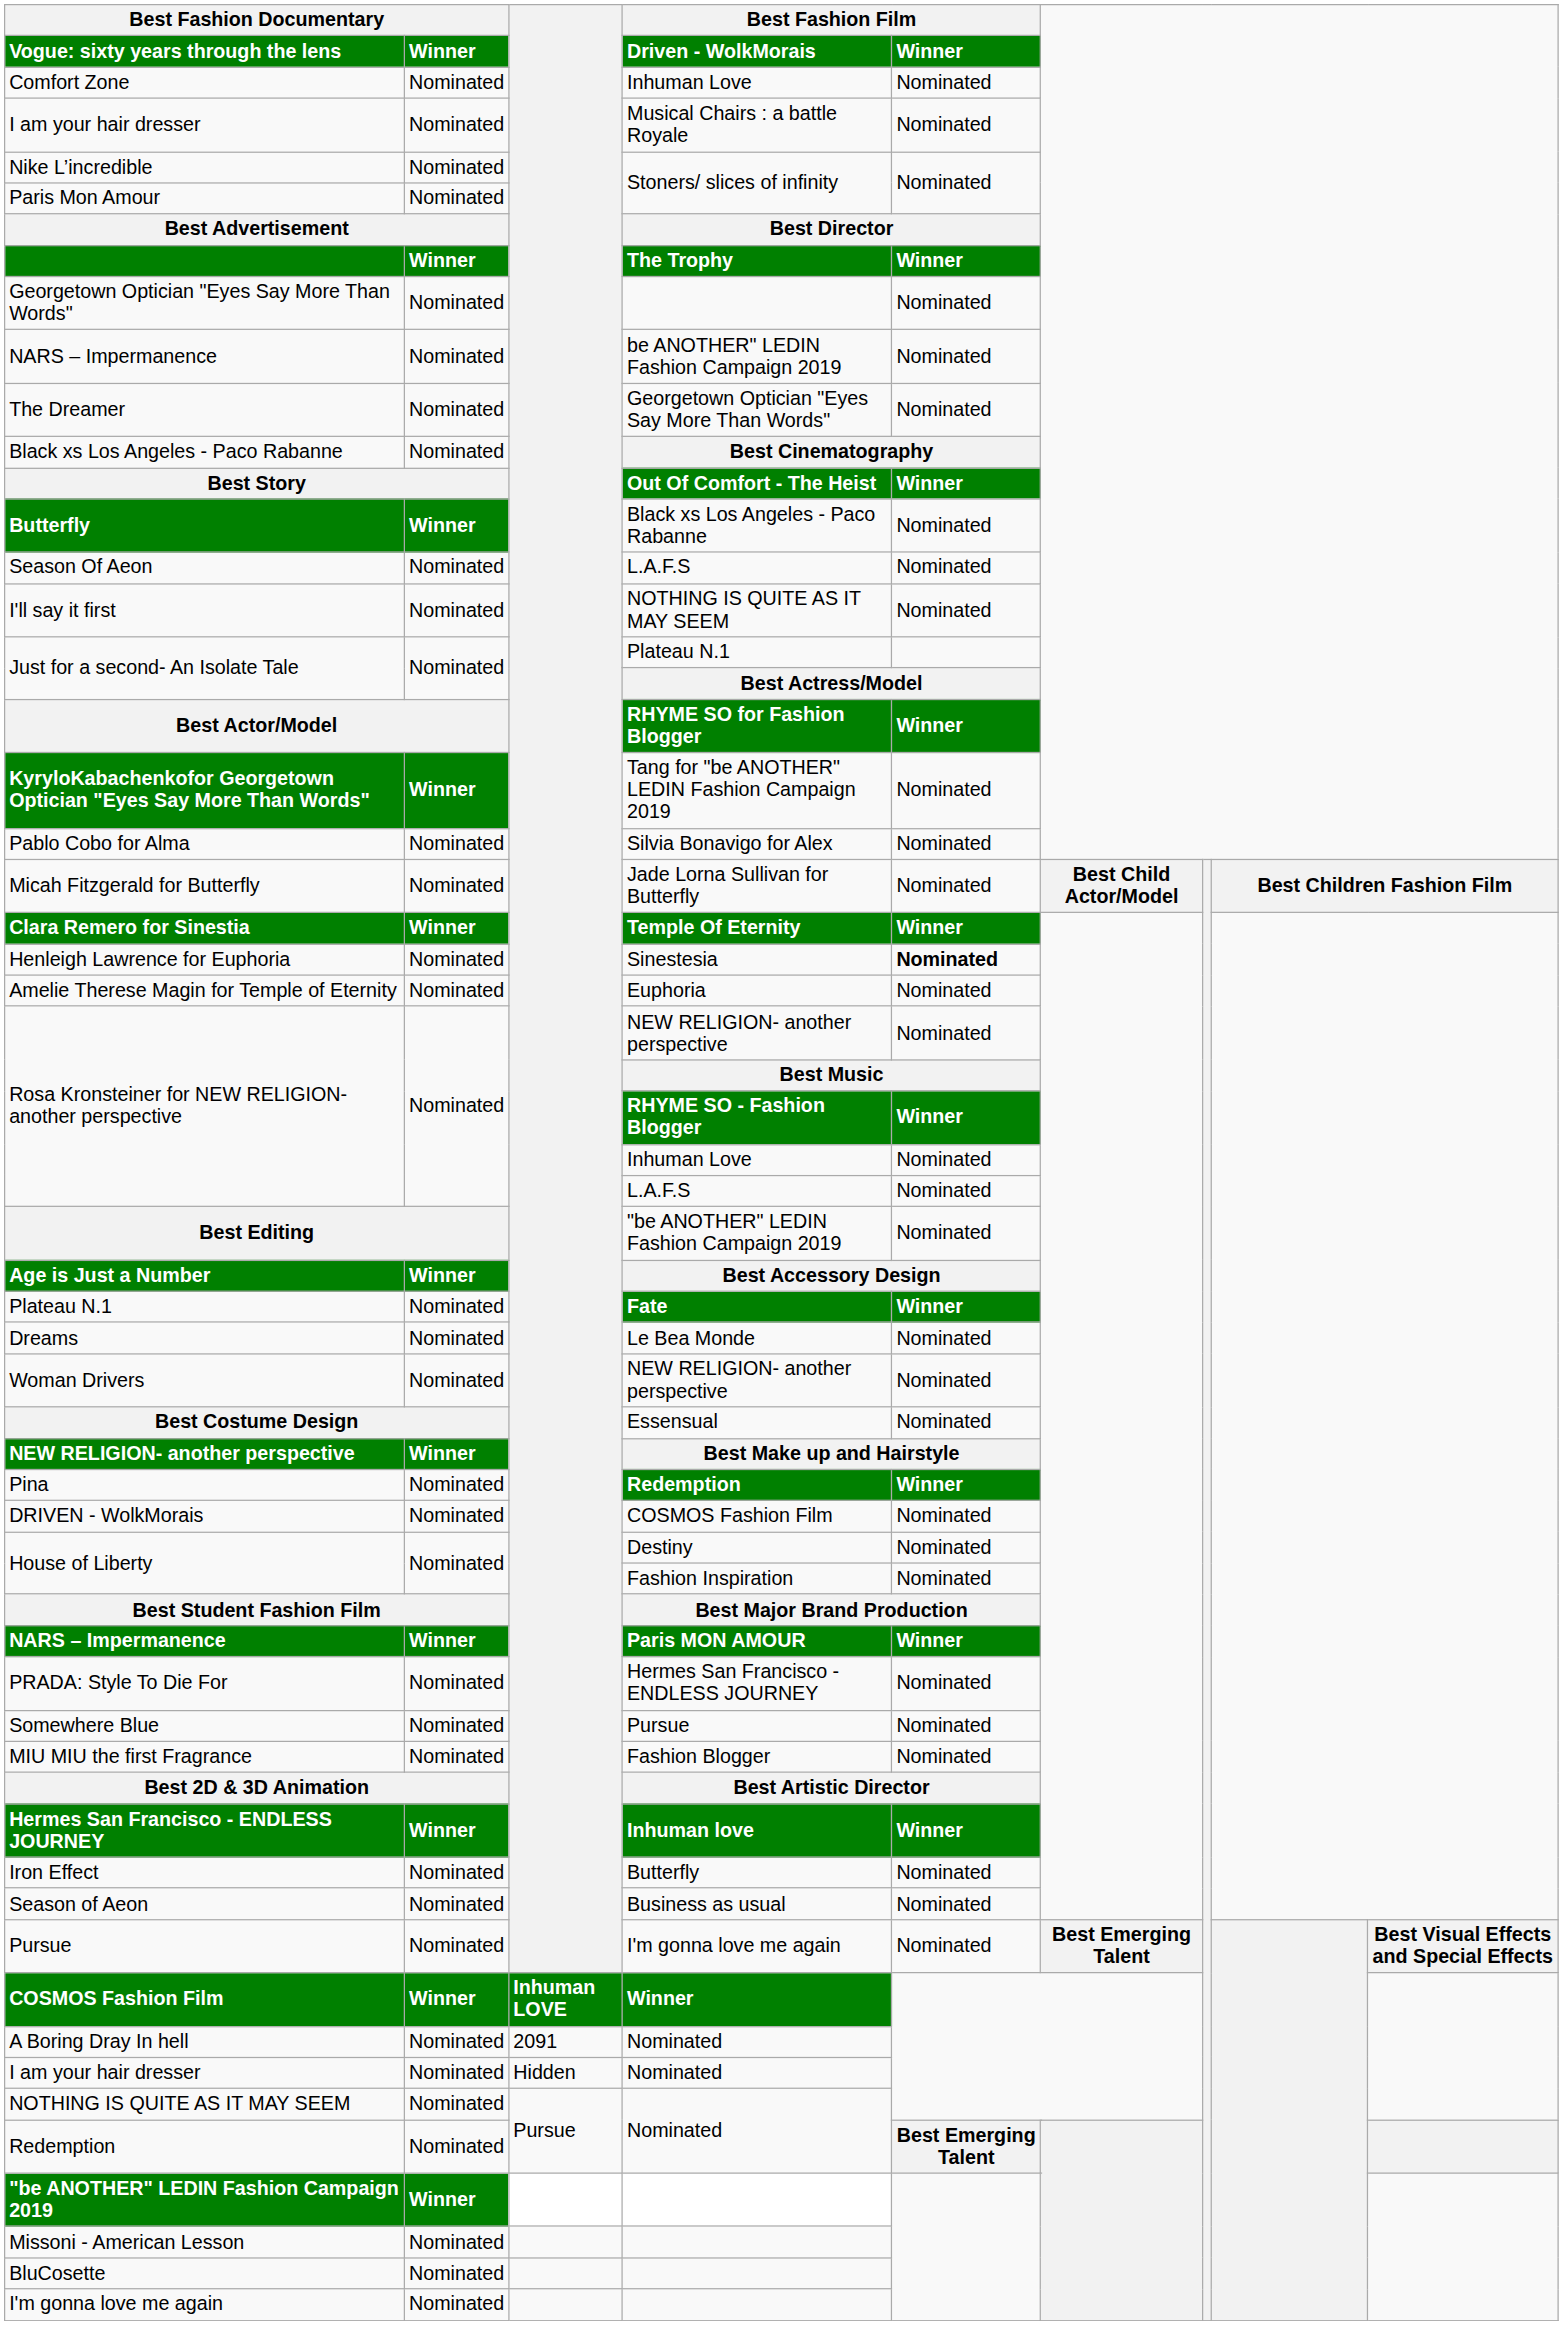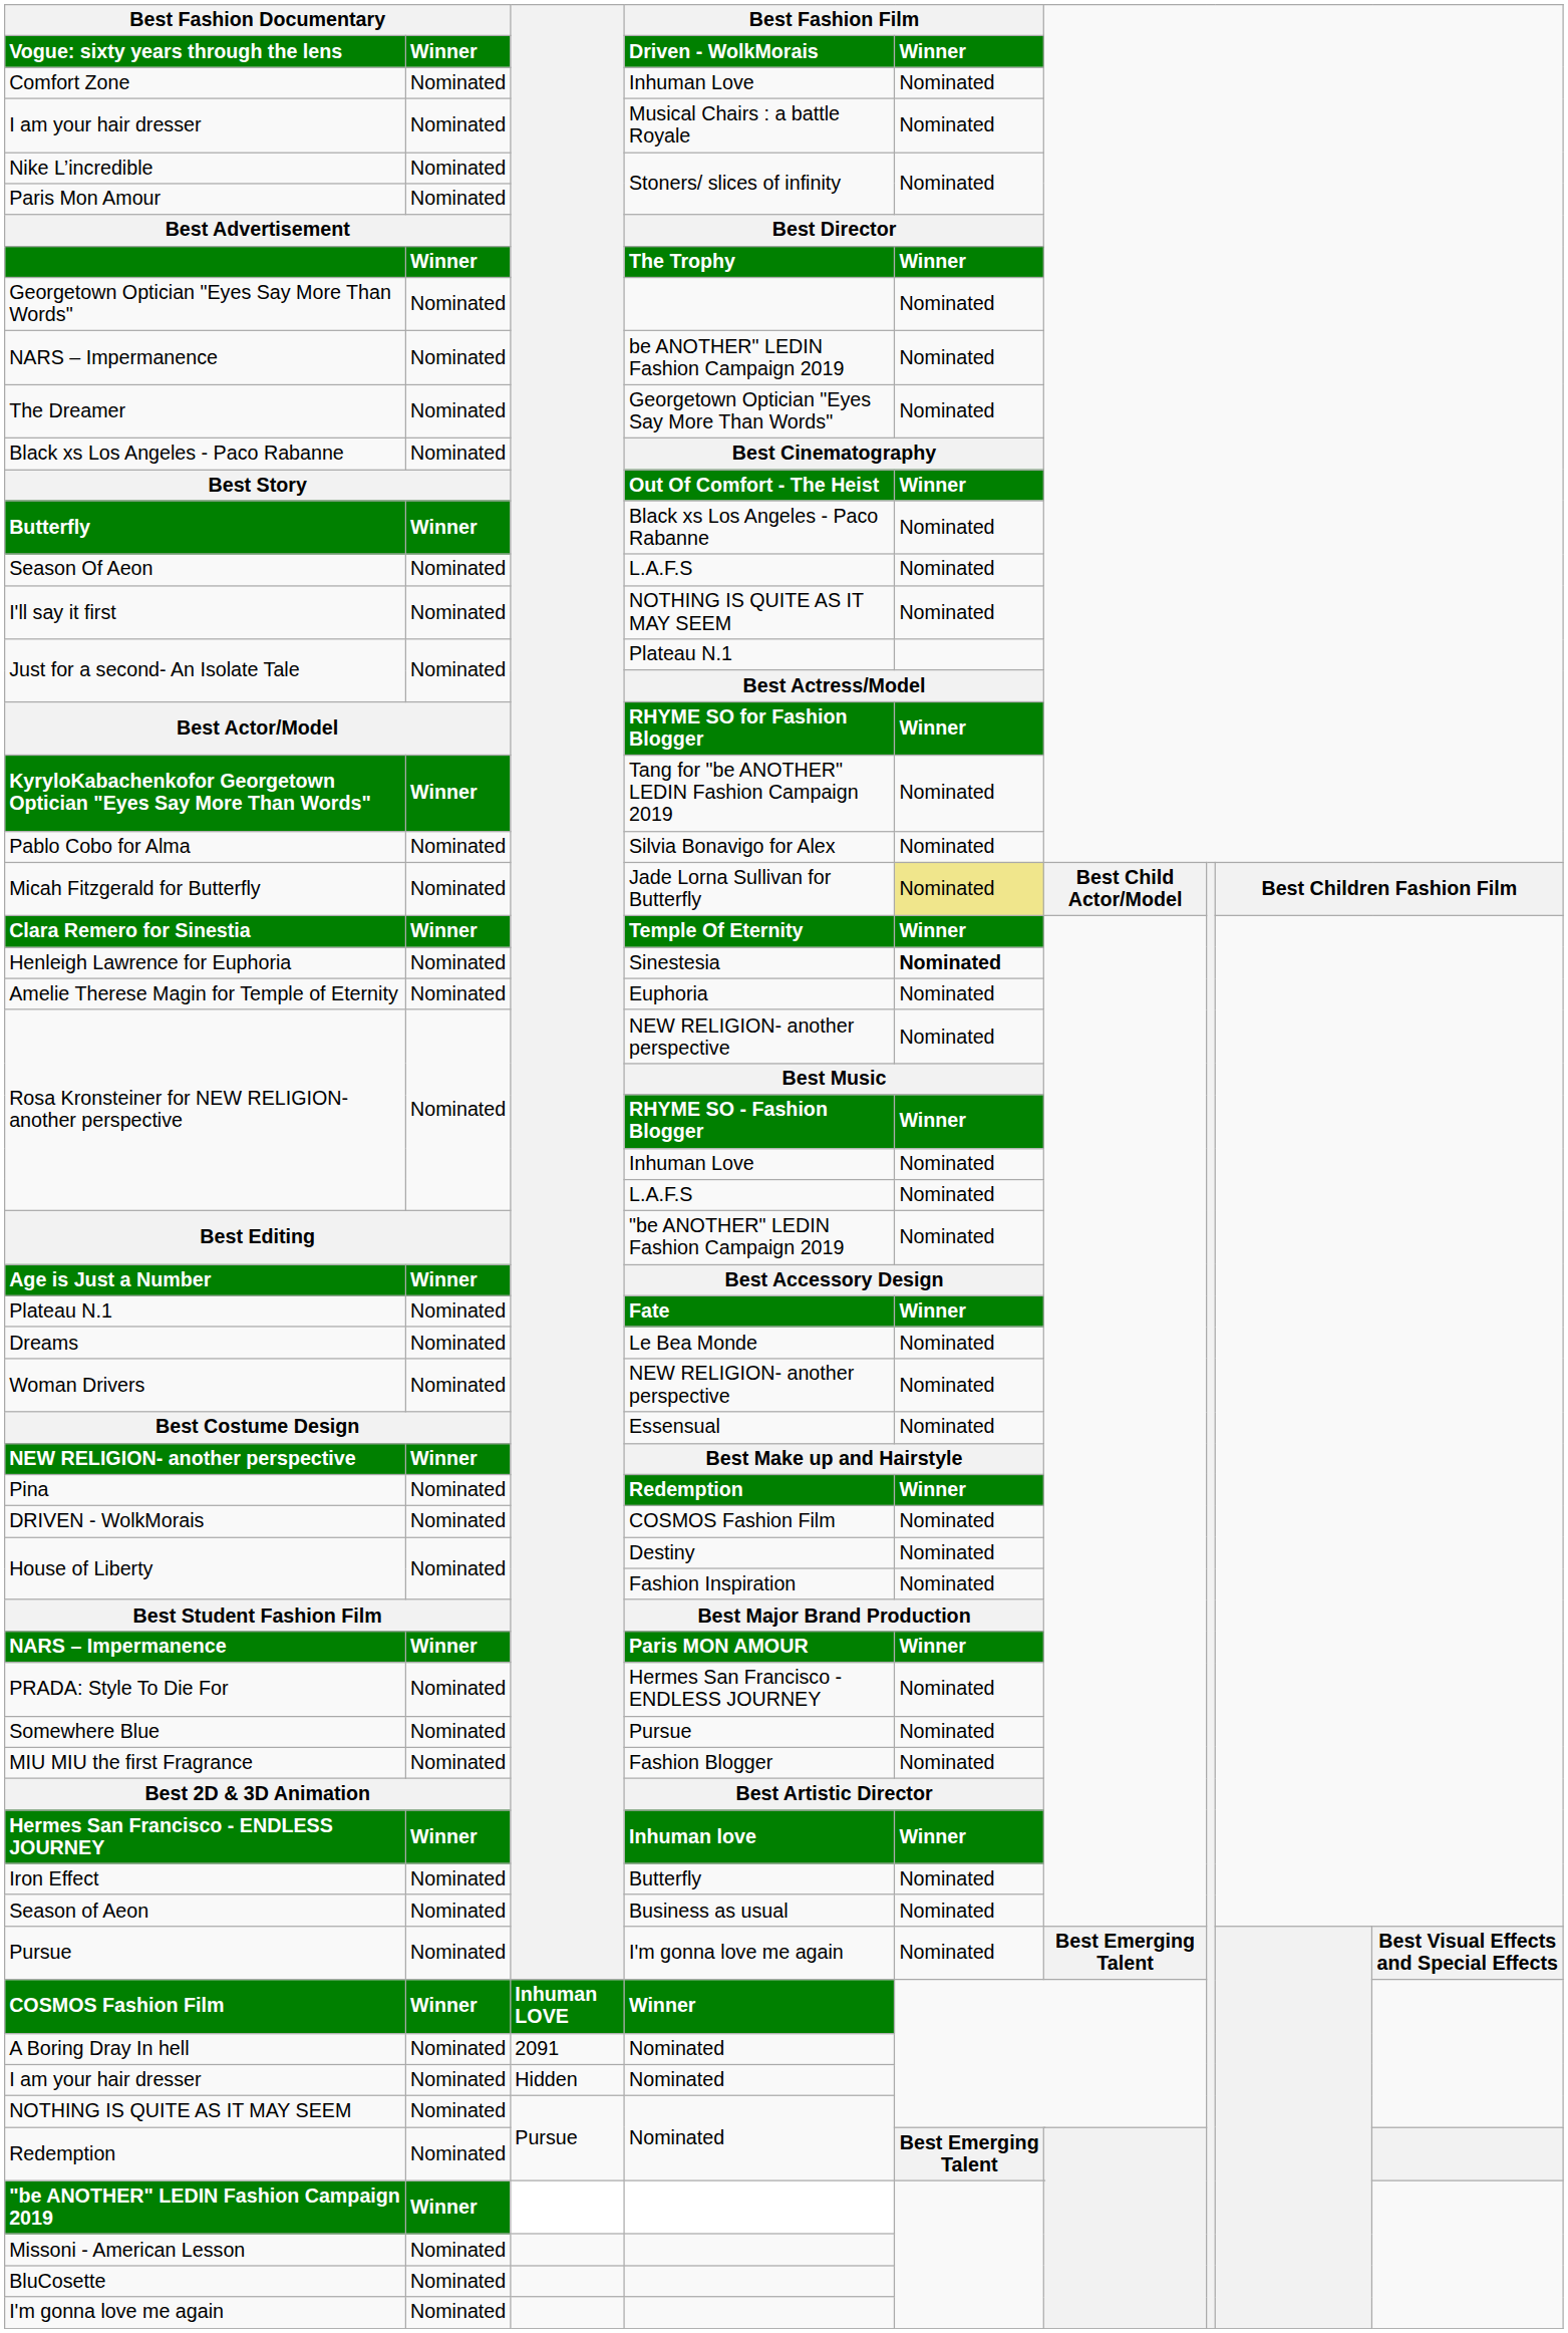Micah Fitzgerald for Butterfly | column 5: no background -> khaki background
